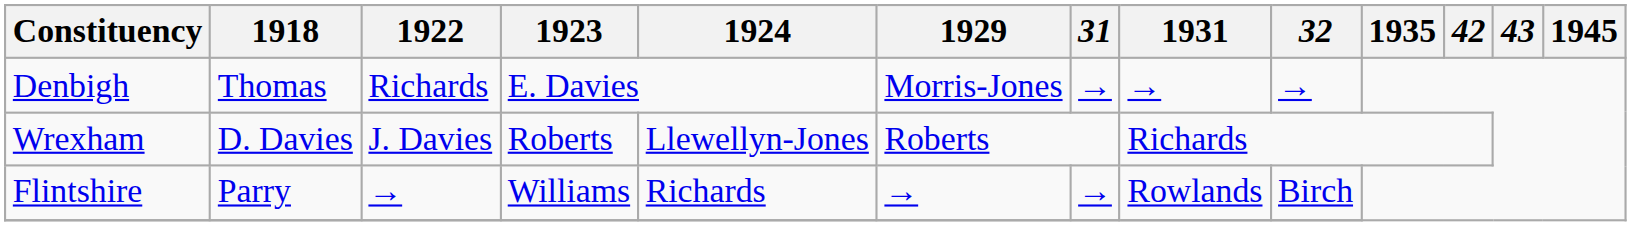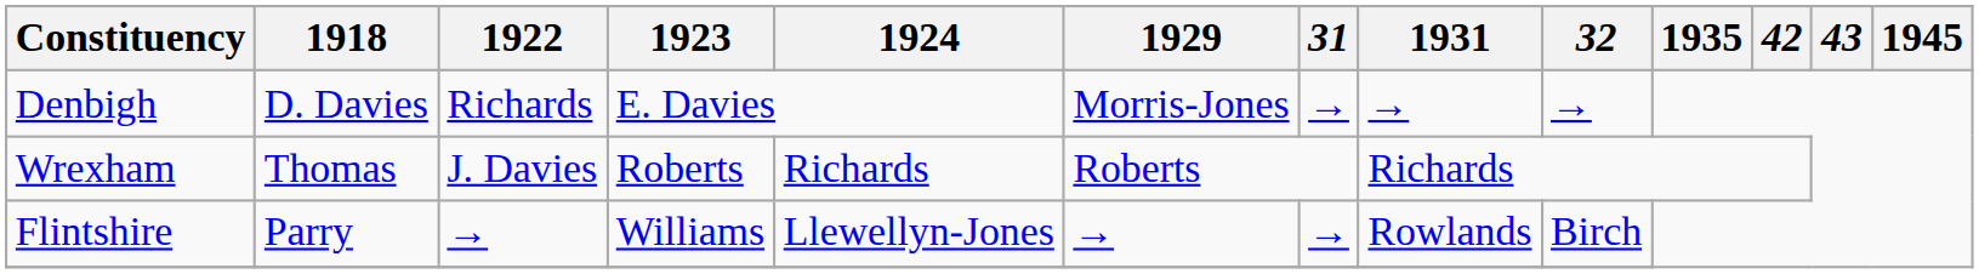Denbigh | 1918: Thomas -> D. Davies
Wrexham | 1918: D. Davies -> Thomas
Wrexham | 1924: Llewellyn-Jones -> Richards
Flintshire | 1924: Richards -> Llewellyn-Jones
